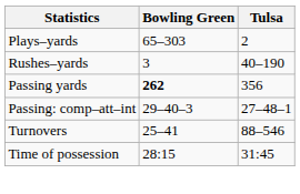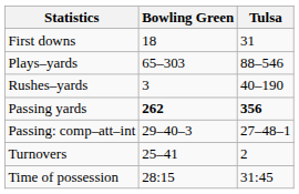+ row: First downs | 18 | 31
Plays–yards | Tulsa: 2 -> 88–546
Passing yards | Tulsa: normal -> bold
Turnovers | Tulsa: 88–546 -> 2
